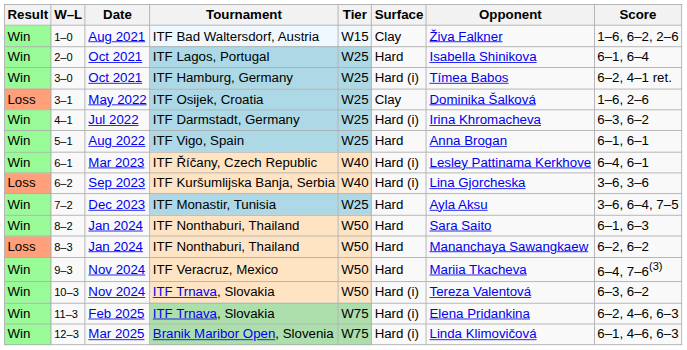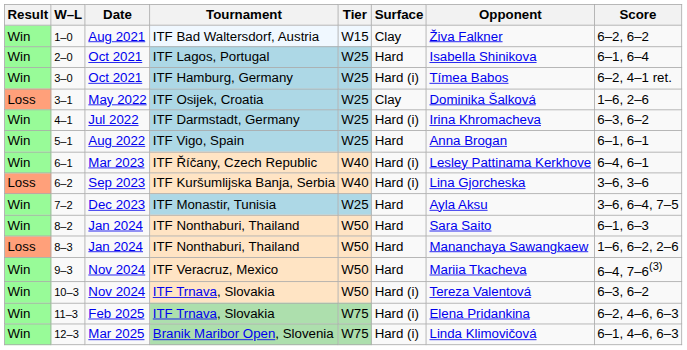1–0 | Score: 1–6, 6–2, 2–6 -> 6–2, 6–2
8–3 | Score: 6–2, 6–2 -> 1–6, 6–2, 2–6
